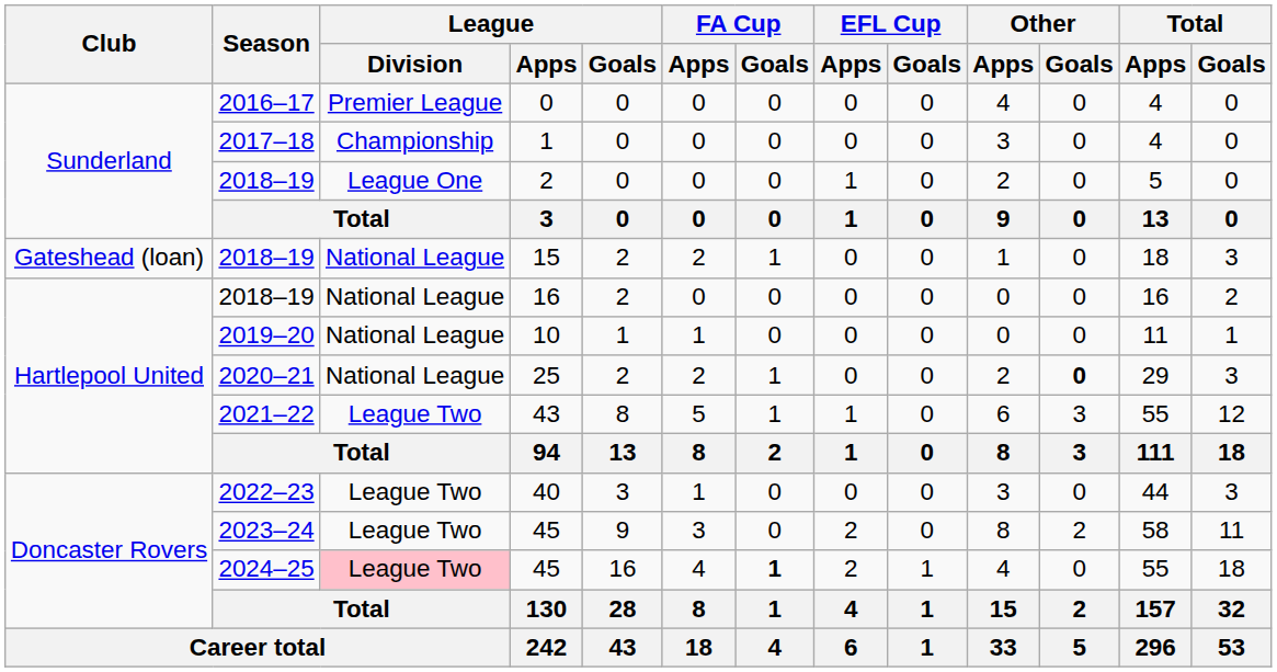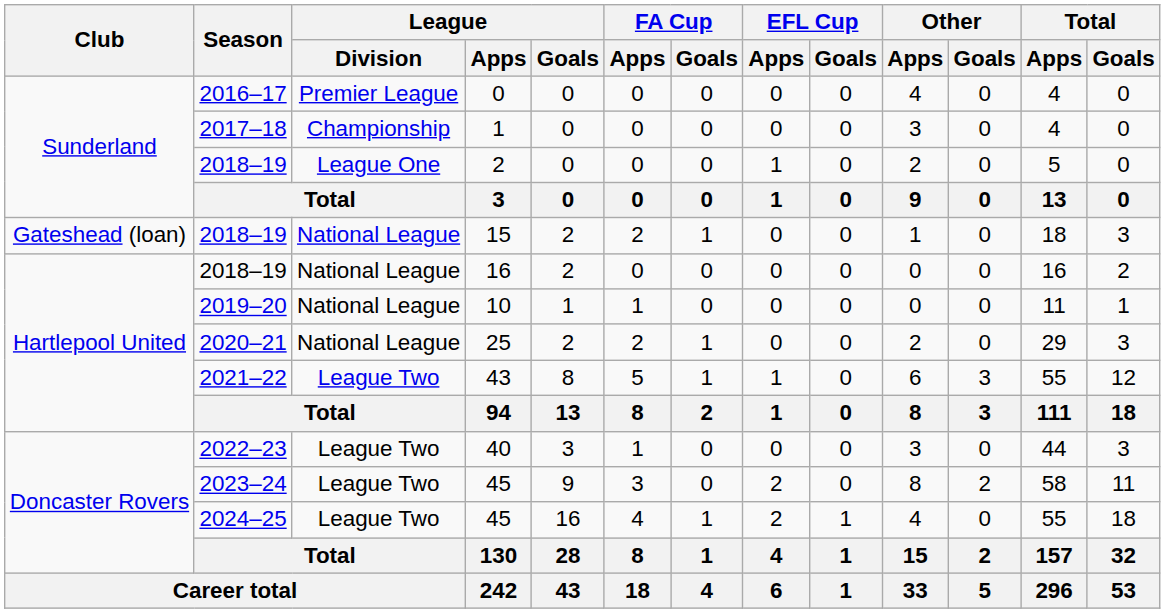25 | Other / Goals: bold -> normal
2024–25 / 45 | League / Division: pink background -> no background
2024–25 / 45 | FA Cup / Goals: bold -> normal
